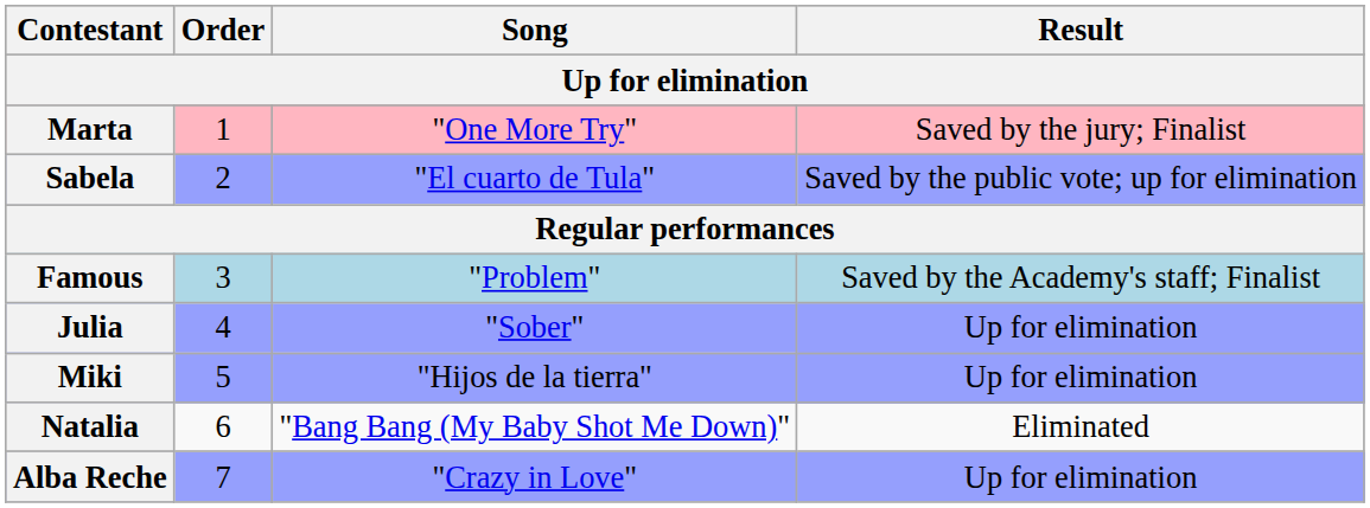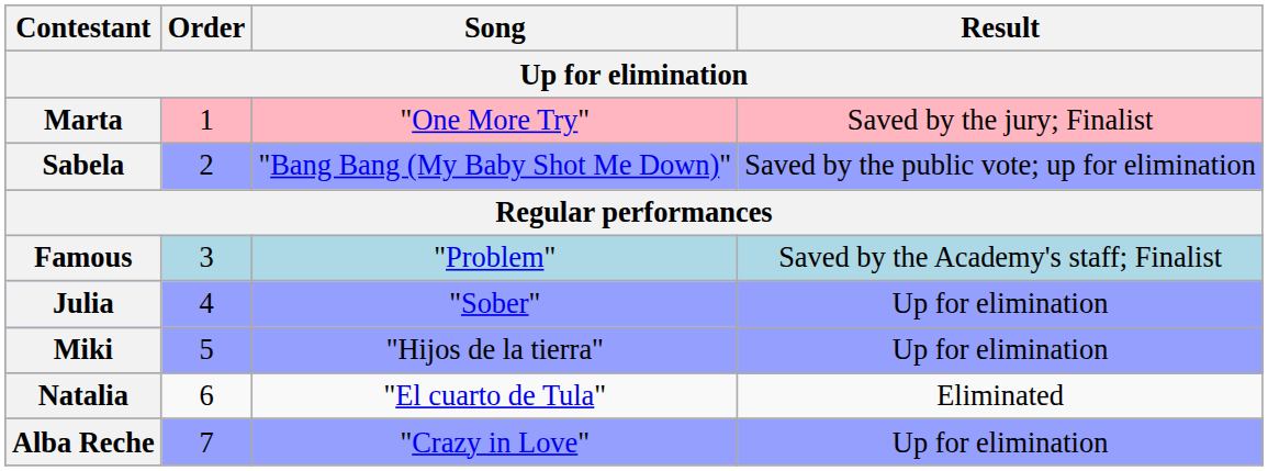Sabela | Song: "El cuarto de Tula" -> "Bang Bang (My Baby Shot Me Down)"
Natalia | Song: "Bang Bang (My Baby Shot Me Down)" -> "El cuarto de Tula"
